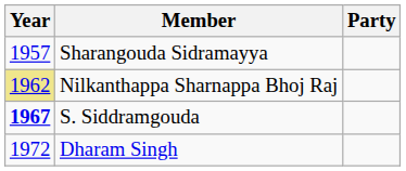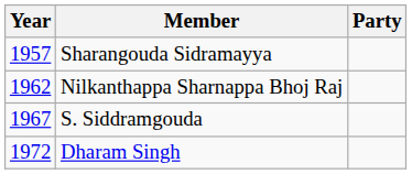Nilkanthappa Sharnappa Bhoj Raj | Year: khaki background -> no background
S. Siddramgouda | Year: bold -> normal
